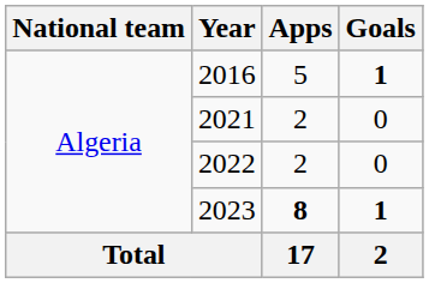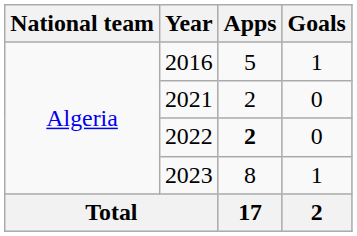2016 | Goals: bold -> normal
2022 | Apps: normal -> bold
2023 | Apps: bold -> normal
2023 | Goals: bold -> normal
